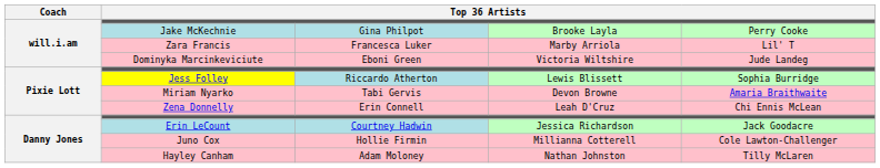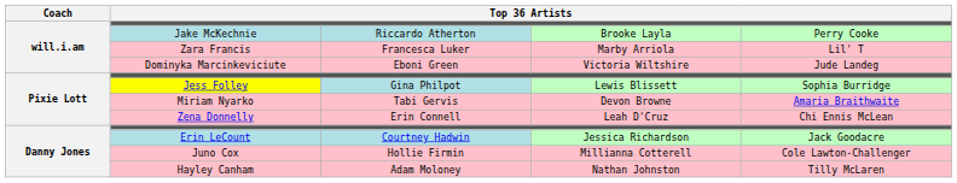Jake McKechnie | column 3: Gina Philpot -> Riccardo Atherton
Jess Folley | column 3: Riccardo Atherton -> Gina Philpot
